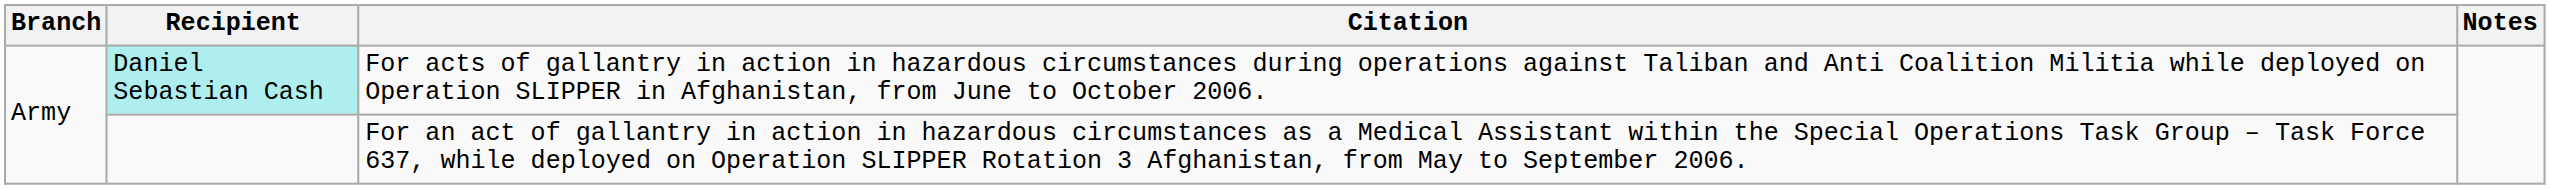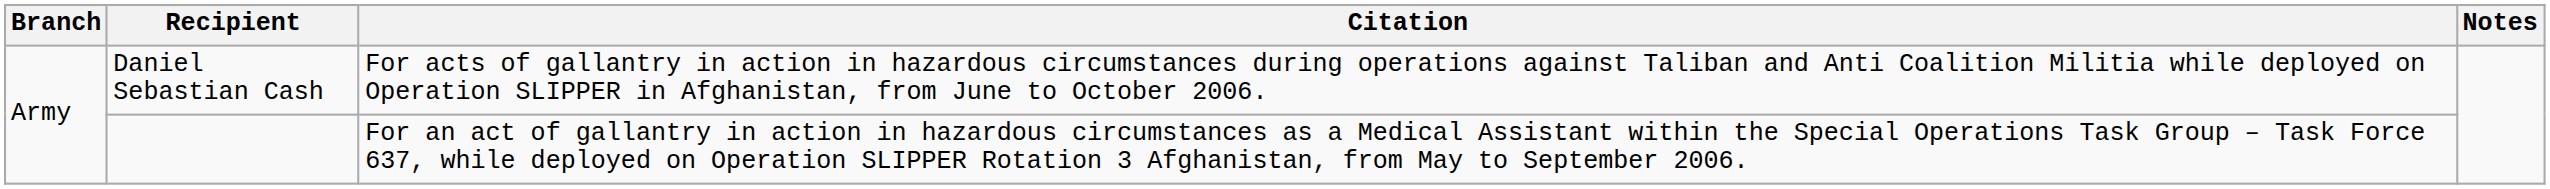Daniel Sebastian Cash | Recipient: paleturquoise background -> no background
